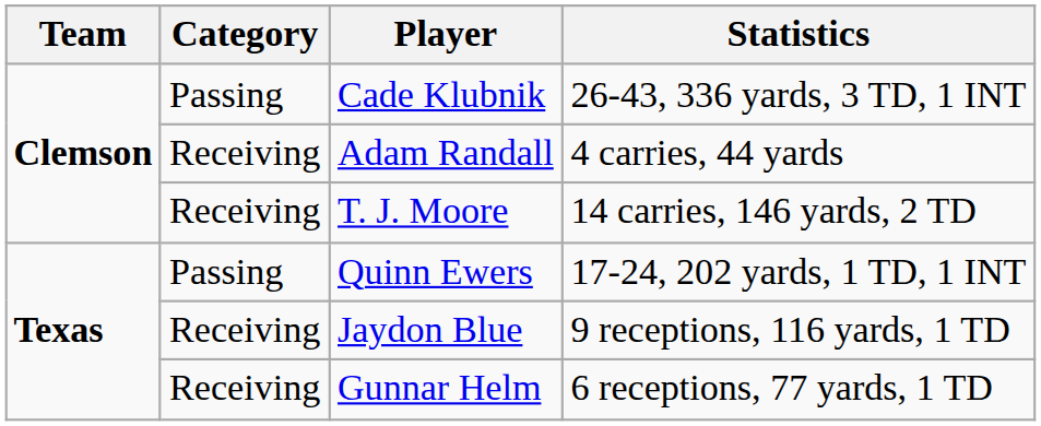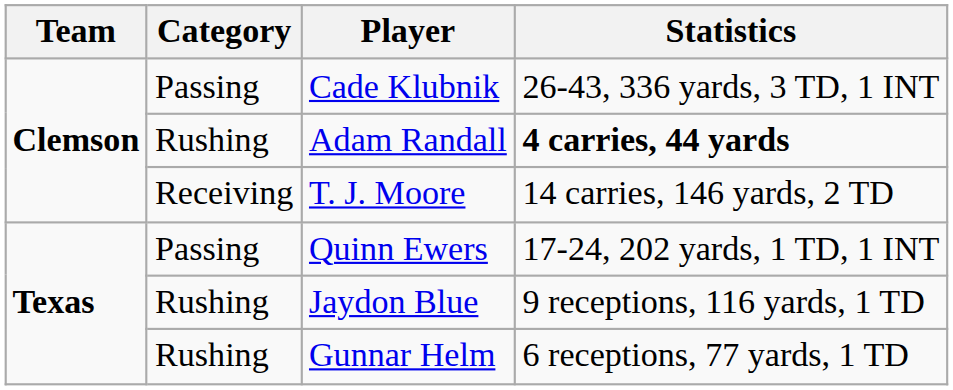Adam Randall | Category: Receiving -> Rushing
Adam Randall | Statistics: normal -> bold
Jaydon Blue | Category: Receiving -> Rushing
Gunnar Helm | Category: Receiving -> Rushing
